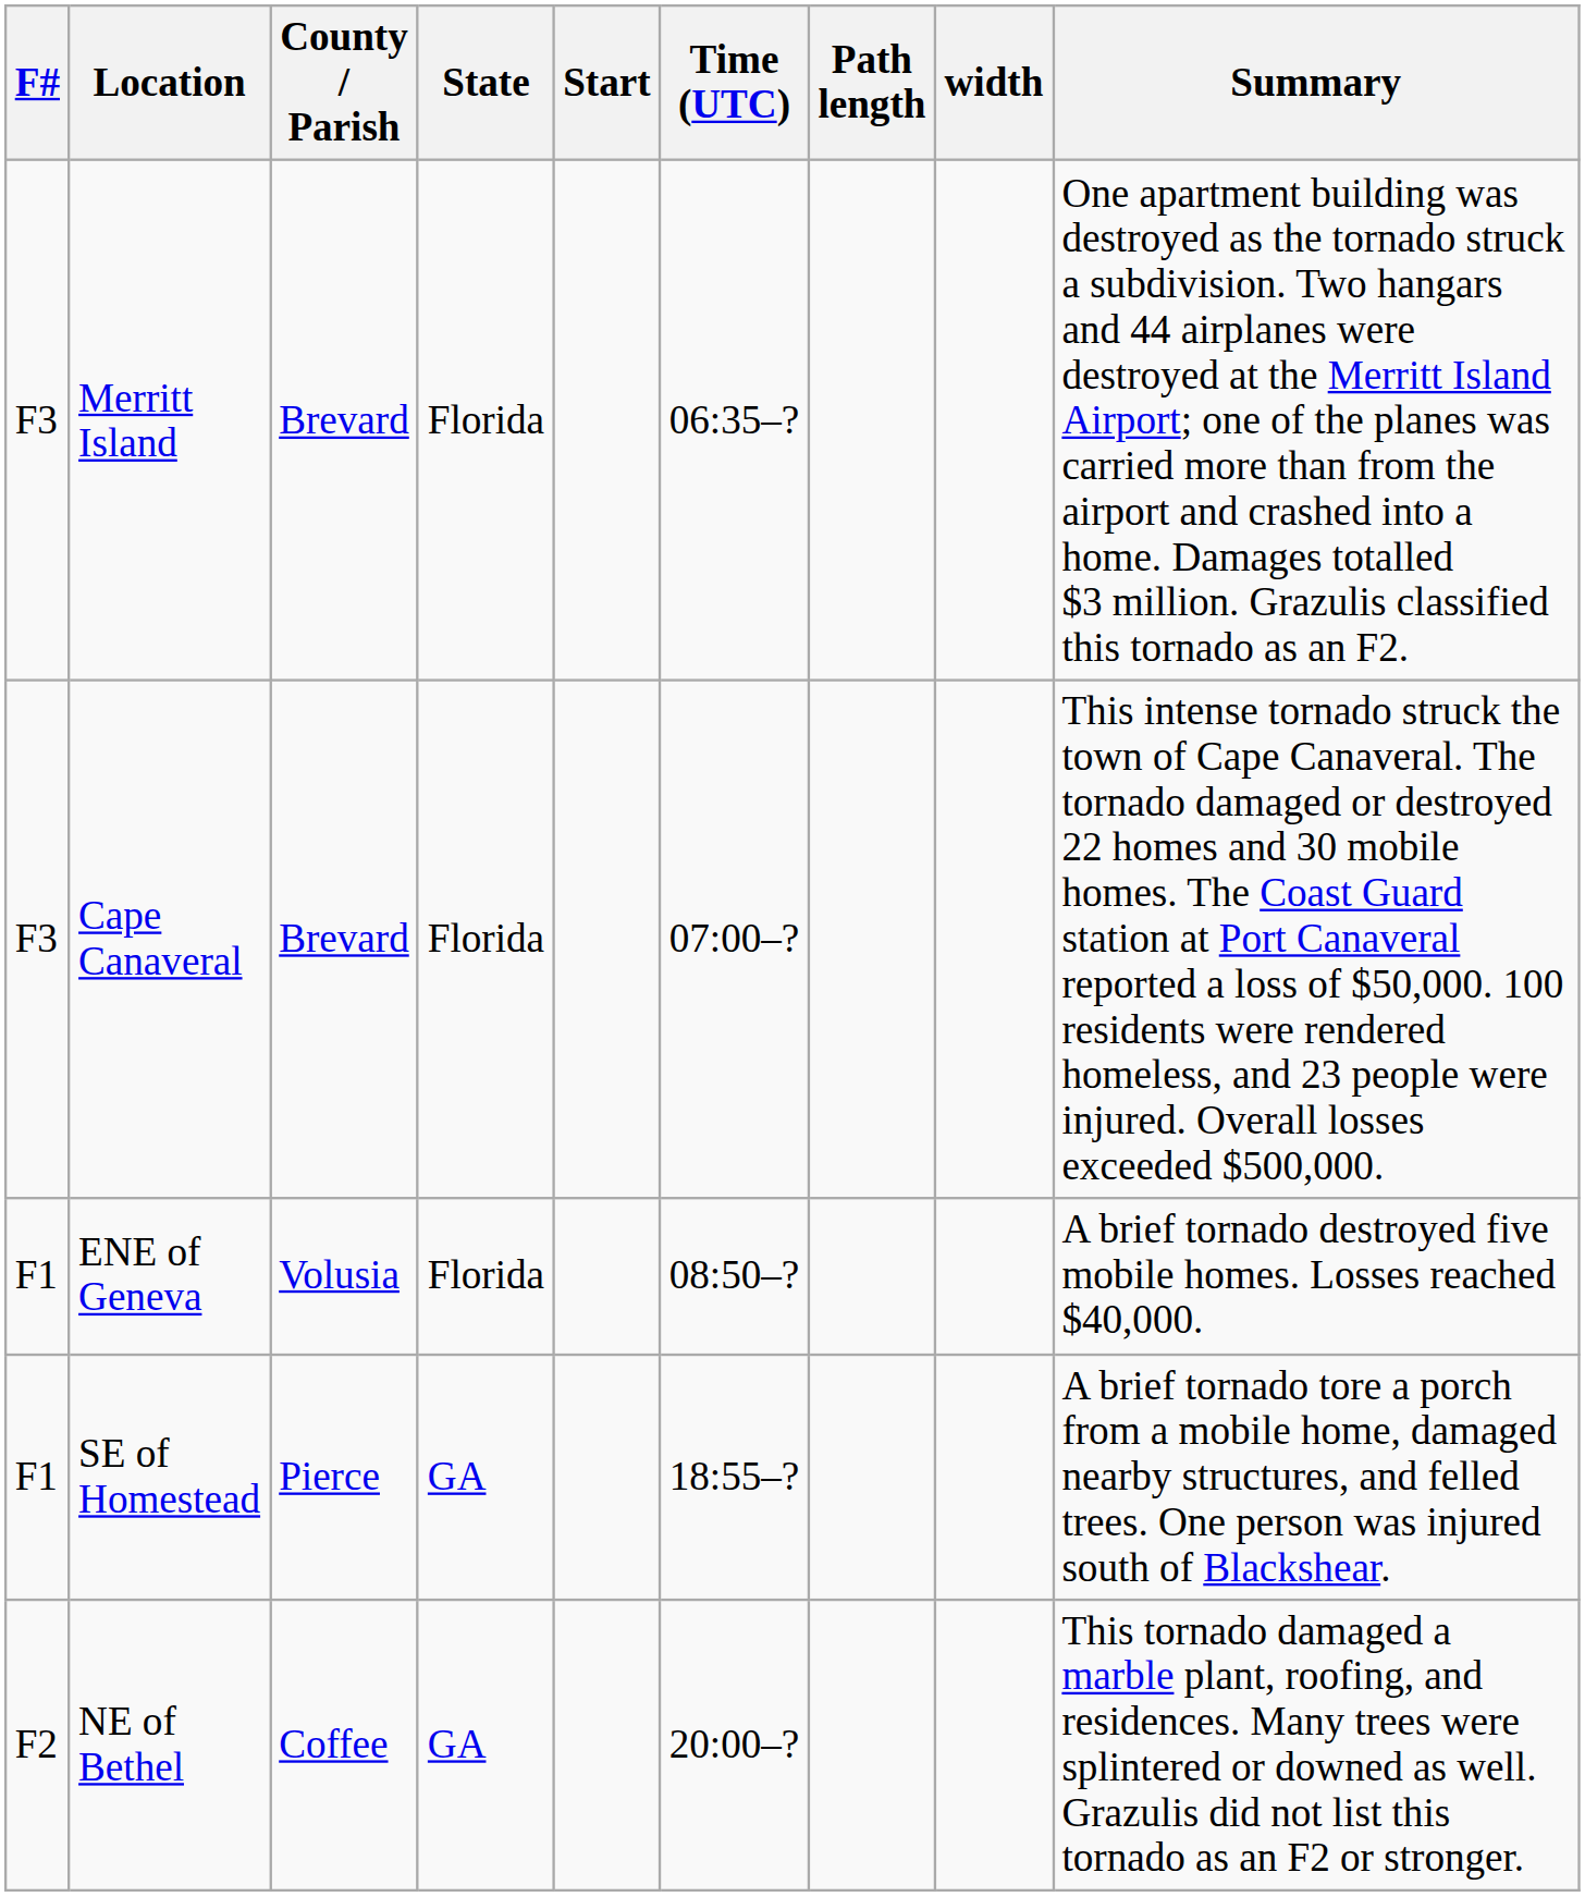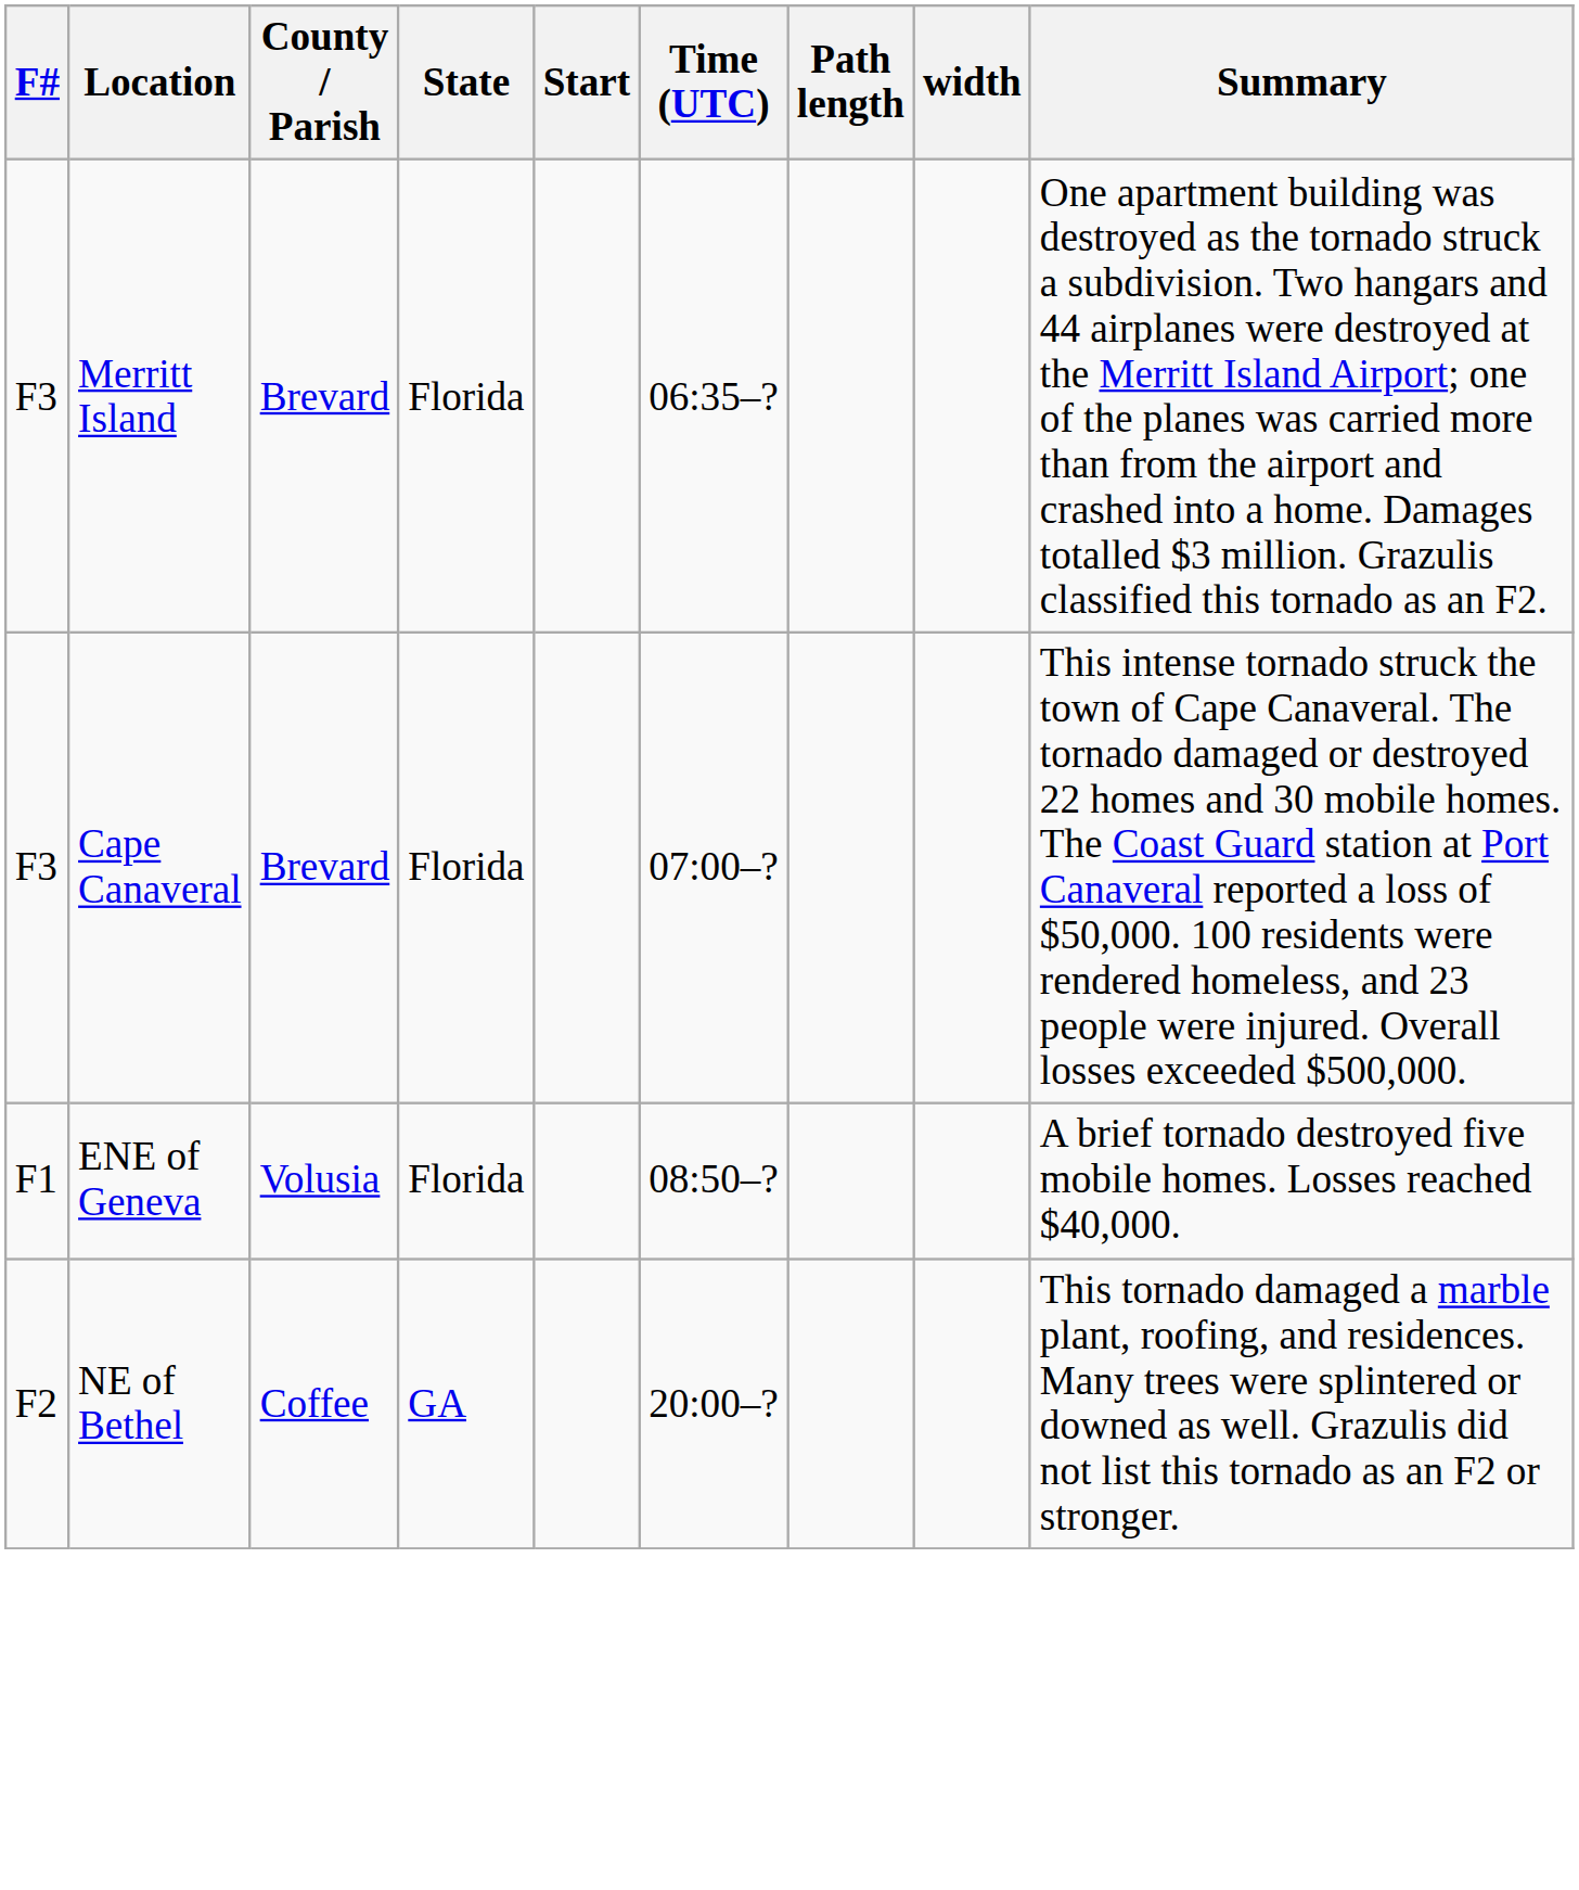- row: F1 | SE of Homestead | Pierce | GA | 18:55–? | A brief tornado tore a porch from a mobile home, damaged nearby structures, and felled trees. One person was injured south of Blackshear.
